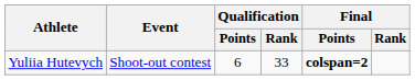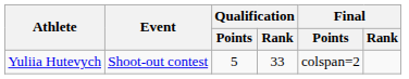Yuliia Hutevych | Qualification / Points: 6 -> 5
Yuliia Hutevych | Final / Points: bold -> normal
